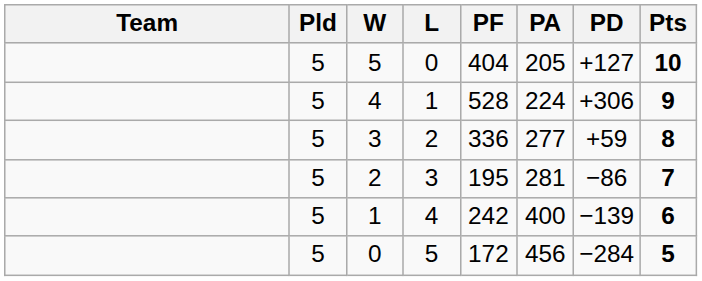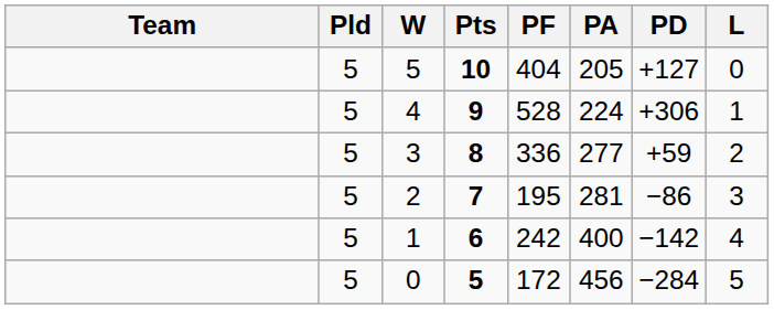columns swapped: L <-> Pts
row 6 | PD: −139 -> −142
